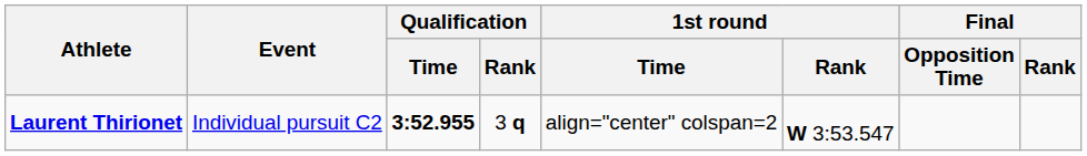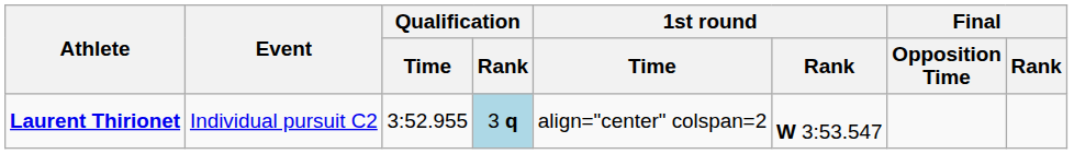Laurent Thirionet | Qualification / Time: bold -> normal
Laurent Thirionet | Qualification / Rank: no background -> lightblue background
